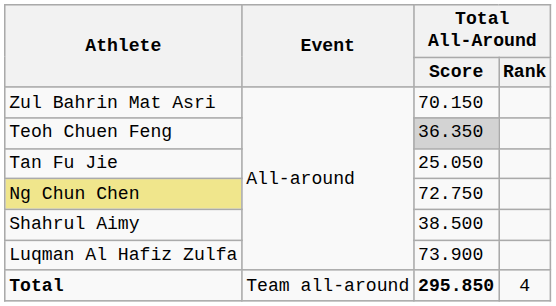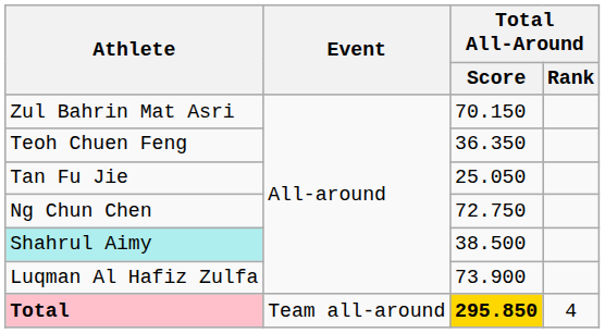row 4 | Total All-Around / Score: lightgrey background -> no background
row 6 | Athlete: khaki background -> no background
row 7 | Athlete: no background -> paleturquoise background
row 9 | Athlete: no background -> pink background
row 9 | Total All-Around / Score: no background -> gold background
